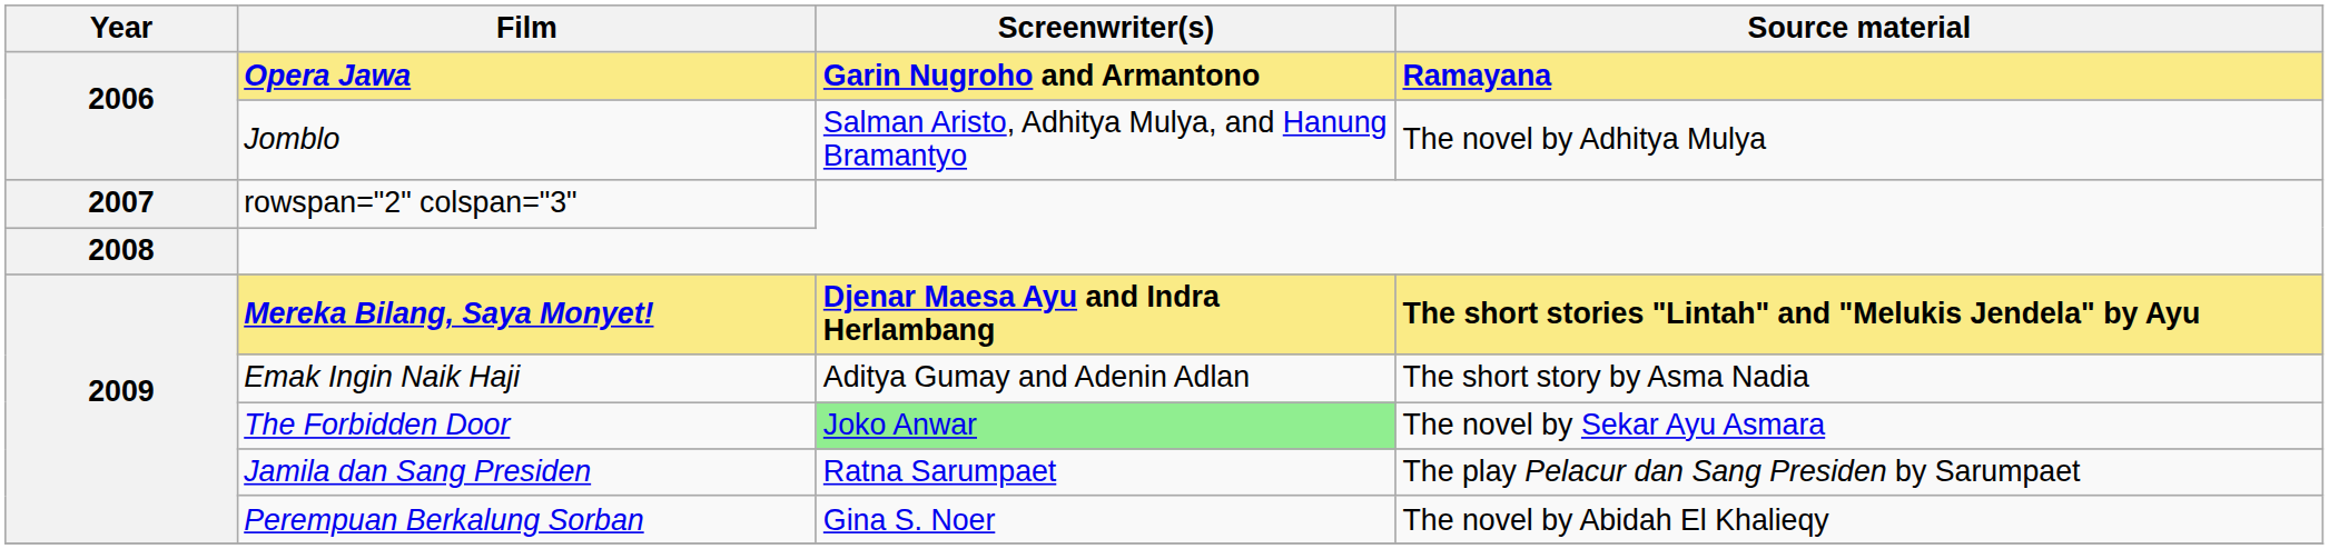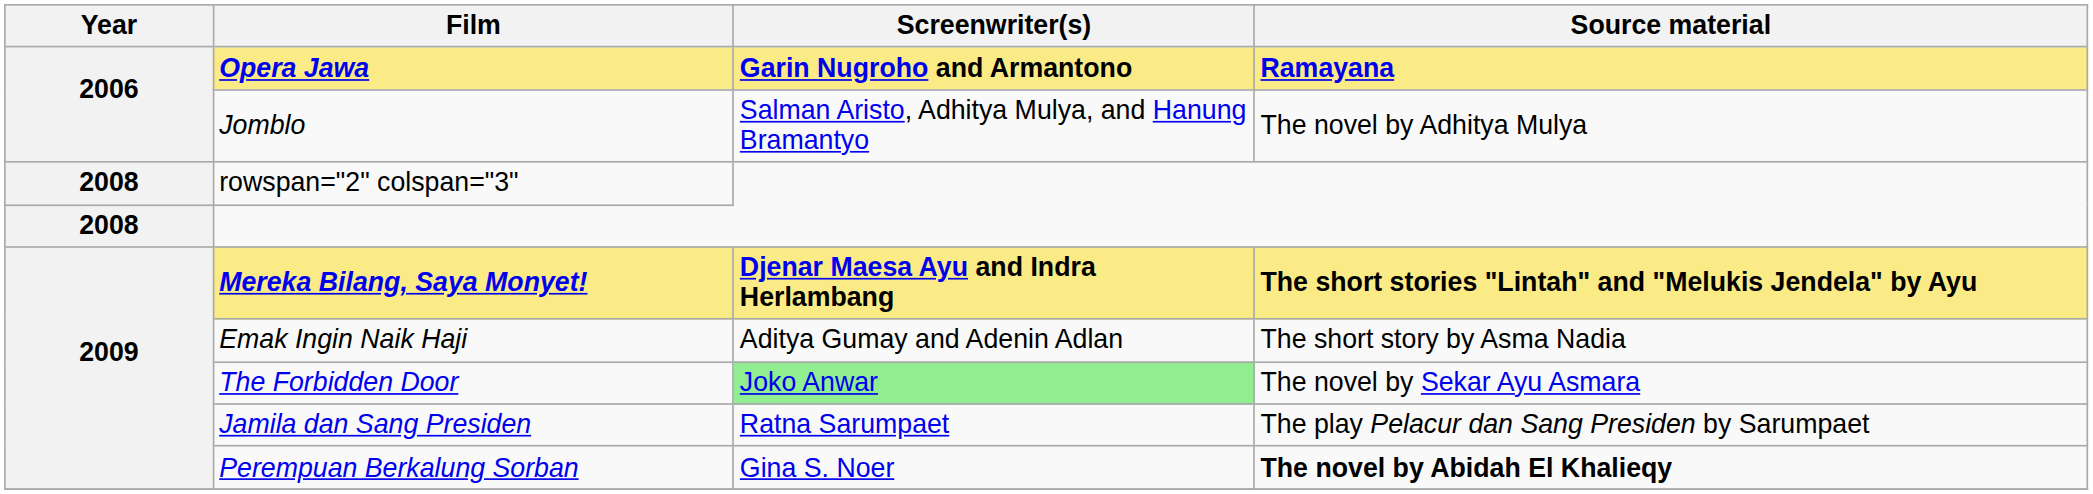rowspan="2" colspan="3" | Year: 2007 -> 2008
Perempuan Berkalung Sorban | Source material: normal -> bold
